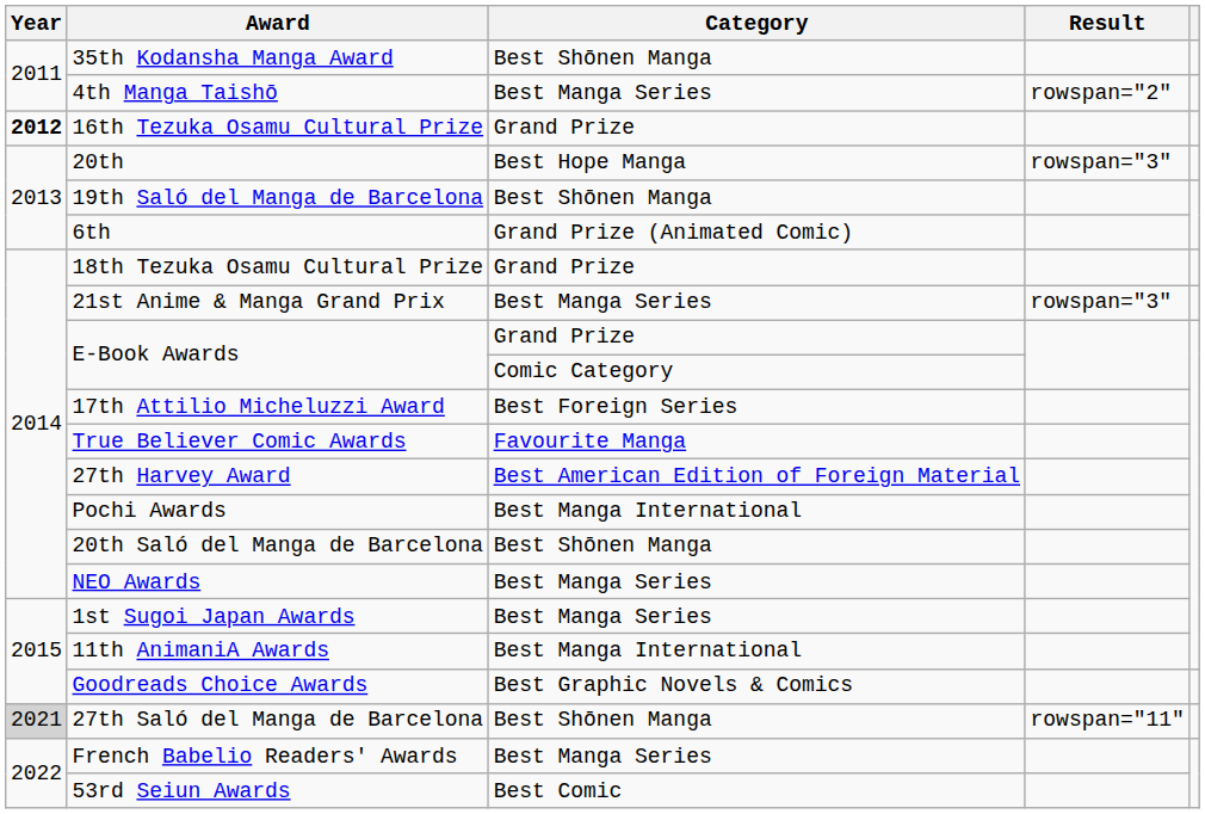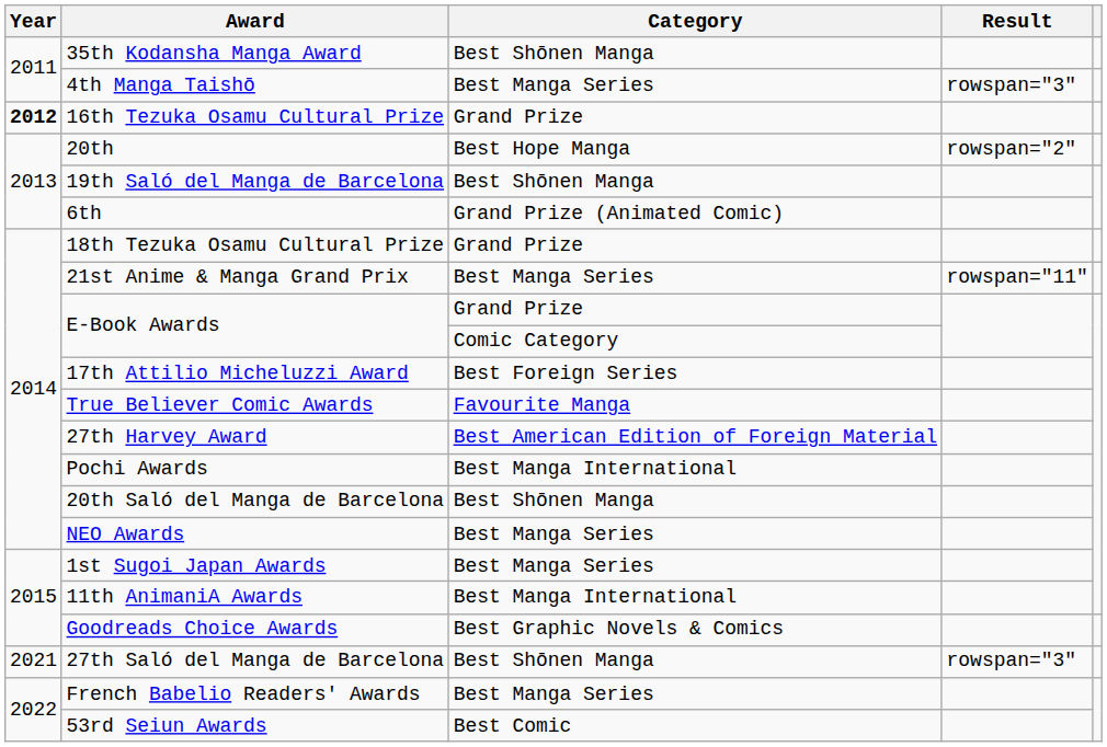4th Manga Taishō | Result: rowspan="2" -> rowspan="3"
20th | Result: rowspan="3" -> rowspan="2"
21st Anime & Manga Grand Prix | Result: rowspan="3" -> rowspan="11"
27th Saló del Manga de Barcelona | Year: lightgrey background -> no background
27th Saló del Manga de Barcelona | Result: rowspan="11" -> rowspan="3"
